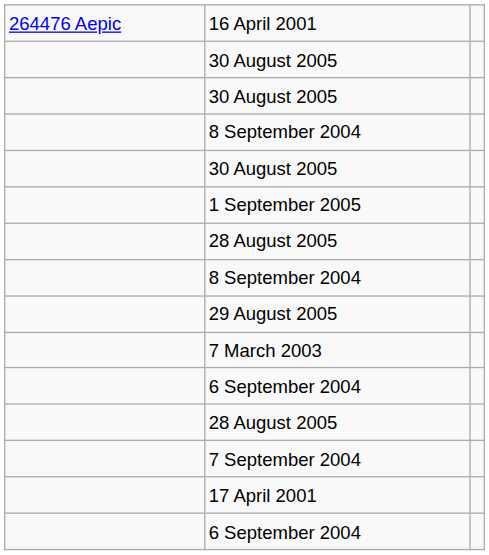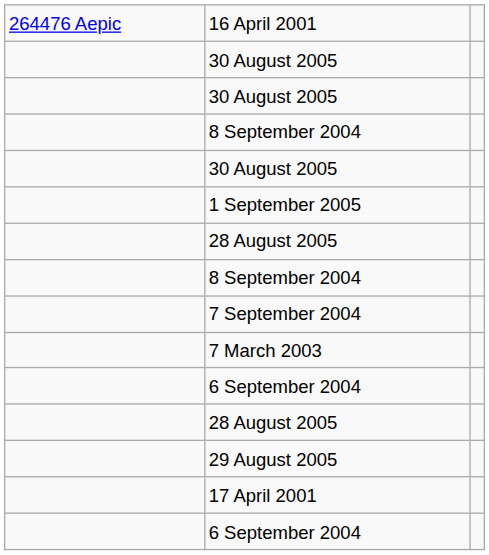rows swapped: 7 September 2004 <-> 29 August 2005
